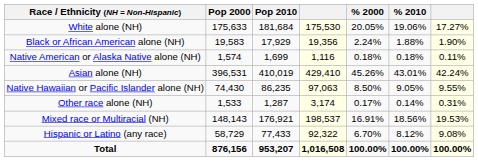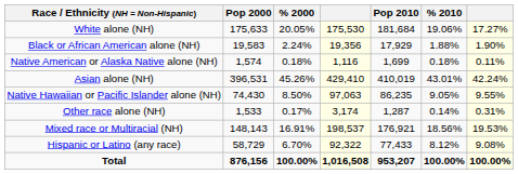columns swapped: Pop 2010 <-> % 2000
